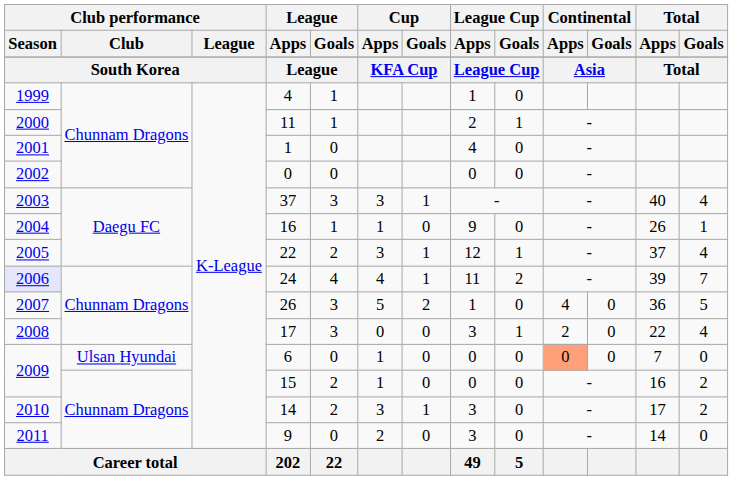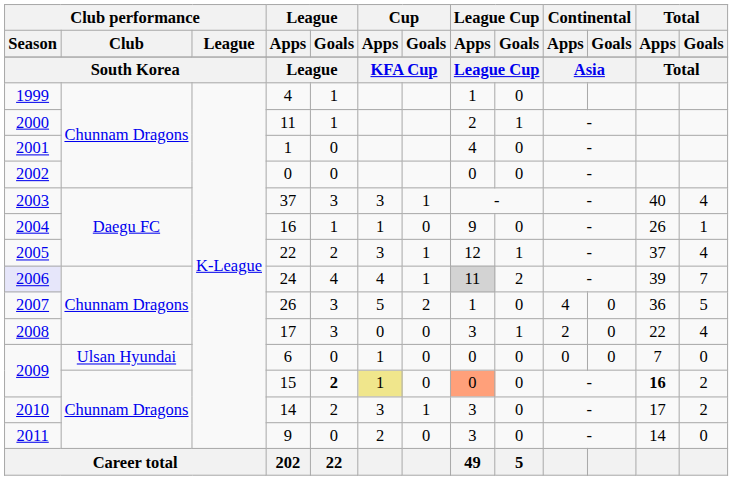24 | League Cup / Apps: no background -> lightgrey background
6 | Continental / Apps: lightsalmon background -> no background
15 | League / Goals: normal -> bold
15 | Cup / Apps: no background -> khaki background
15 | League Cup / Apps: no background -> lightsalmon background
15 | Total / Apps: normal -> bold
